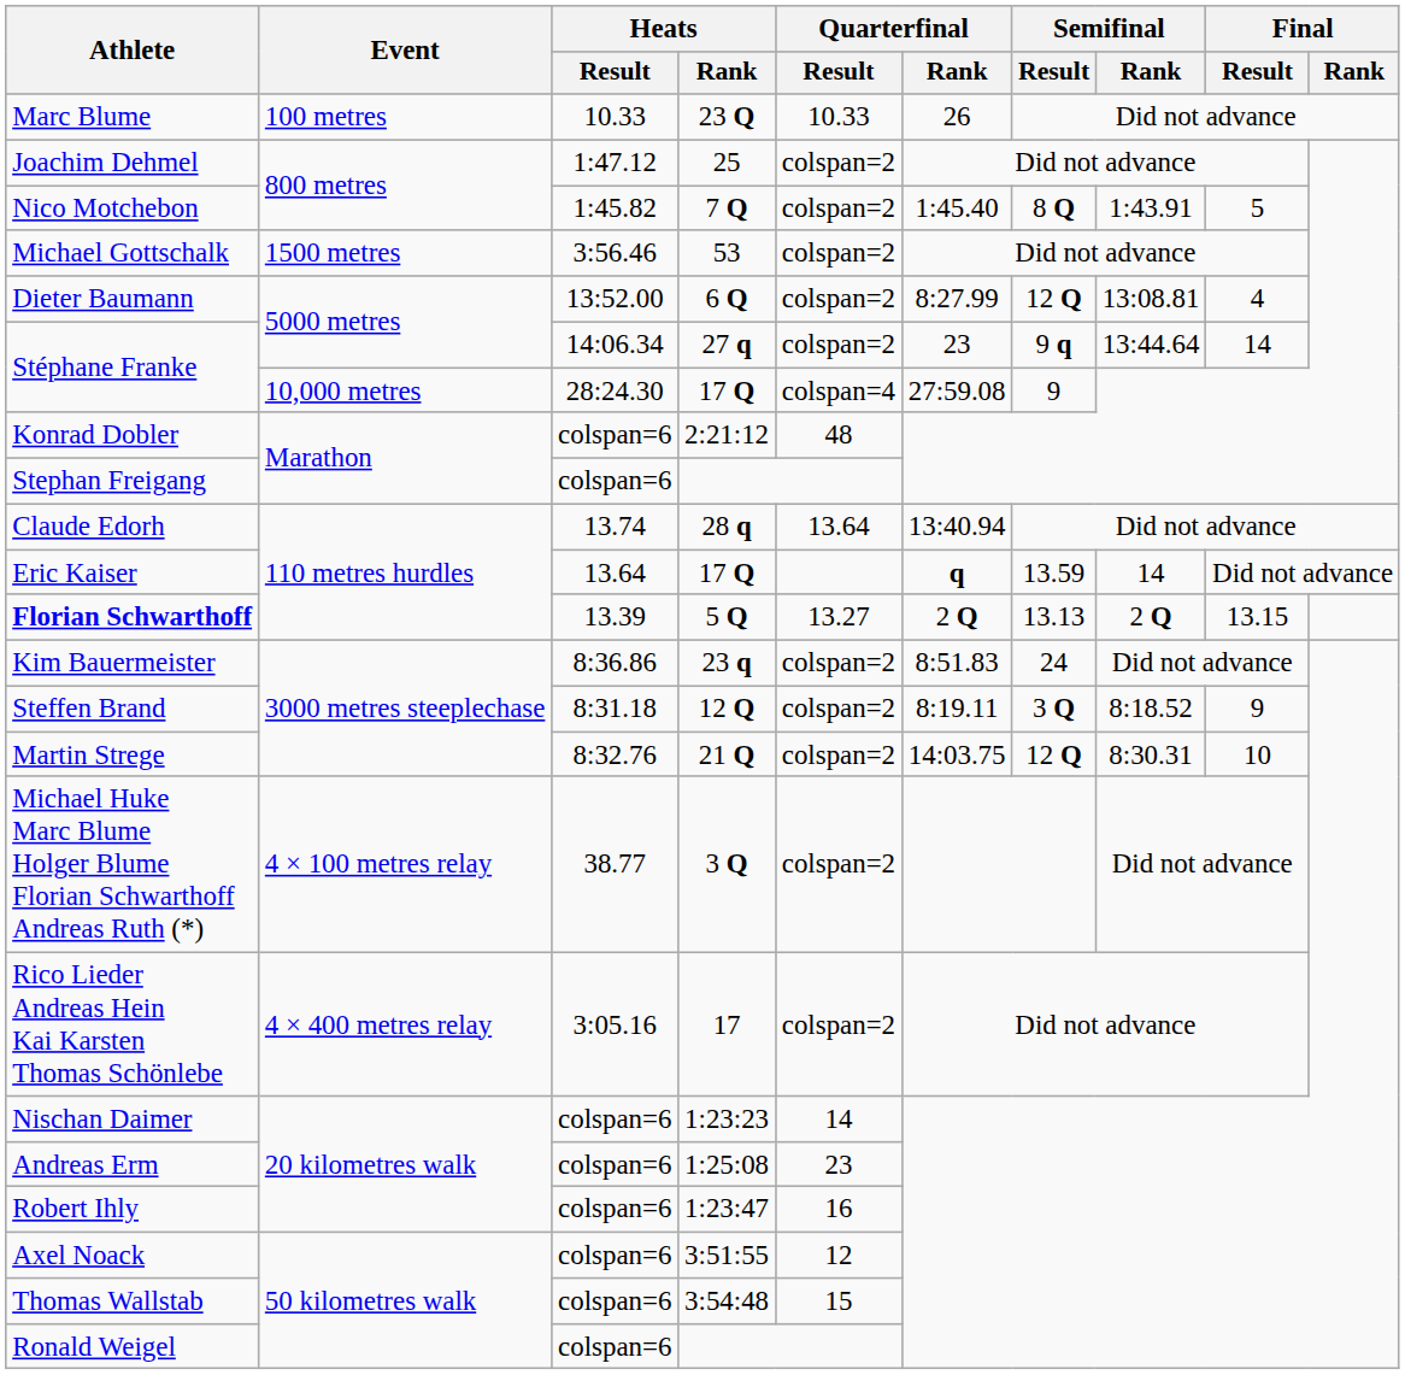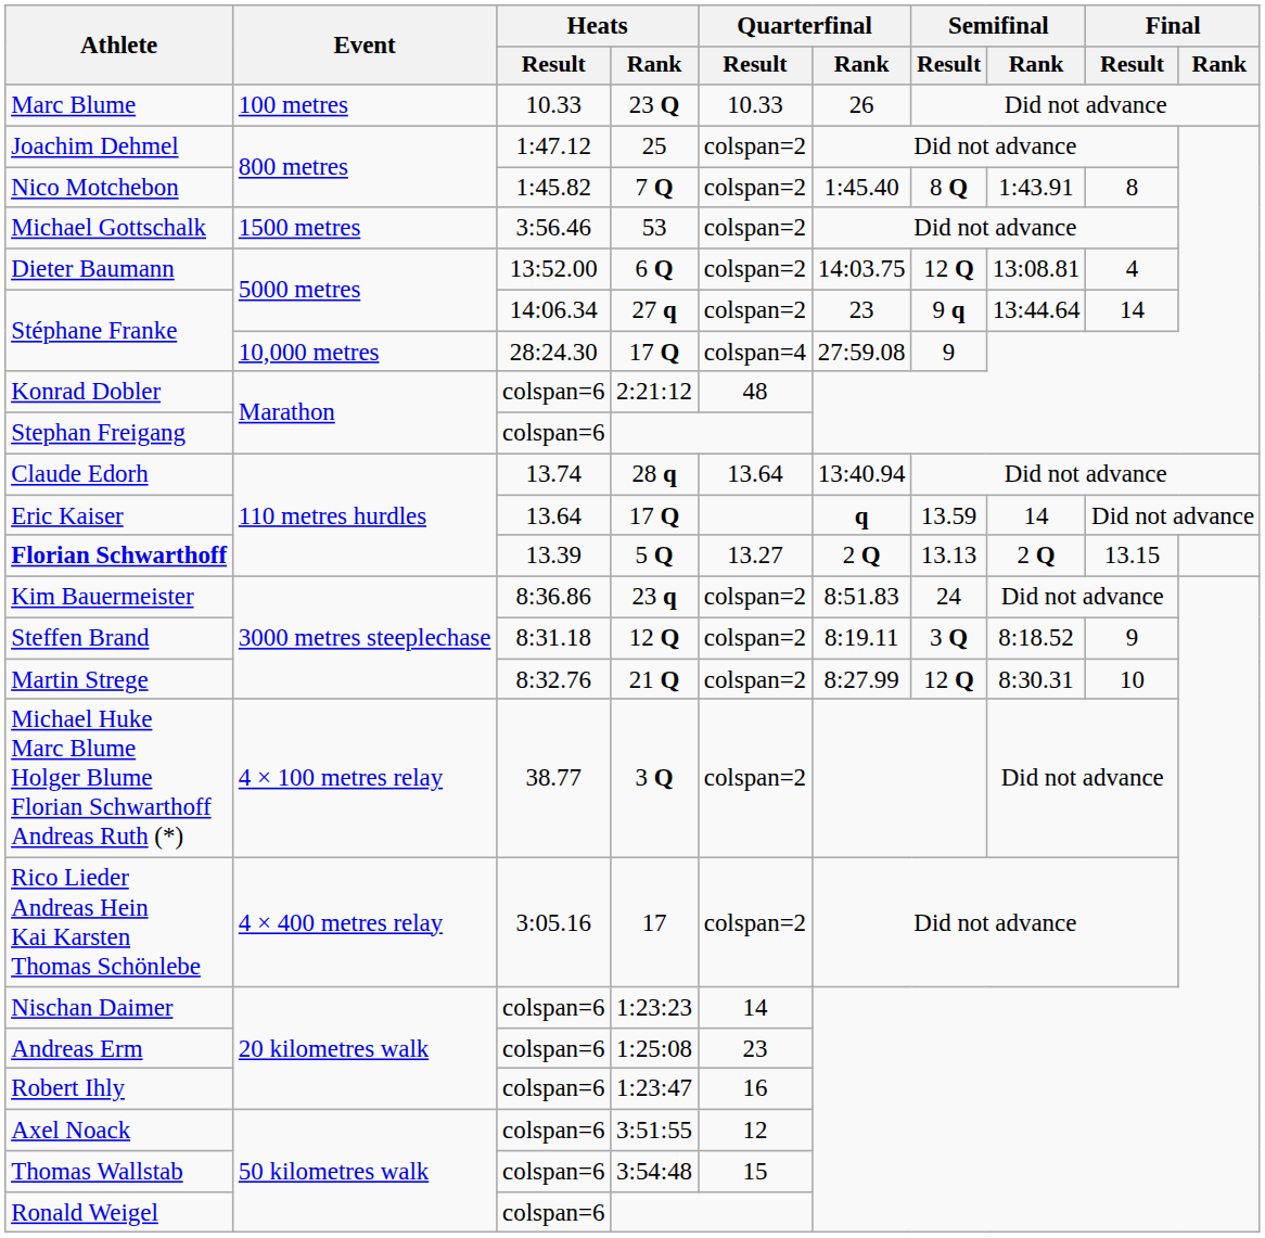Nico Motchebon | Final / Result: 5 -> 8
Dieter Baumann | Quarterfinal / Rank: 8:27.99 -> 14:03.75
Martin Strege | Quarterfinal / Rank: 14:03.75 -> 8:27.99
